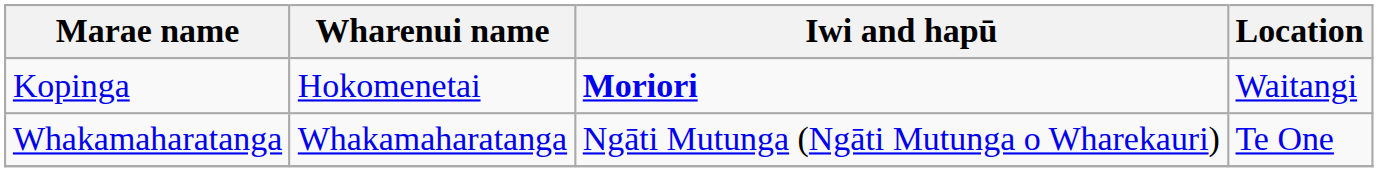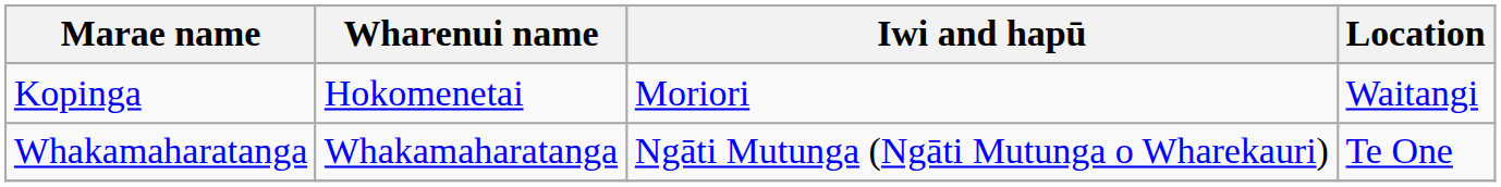Kopinga | Iwi and hapū: bold -> normal
